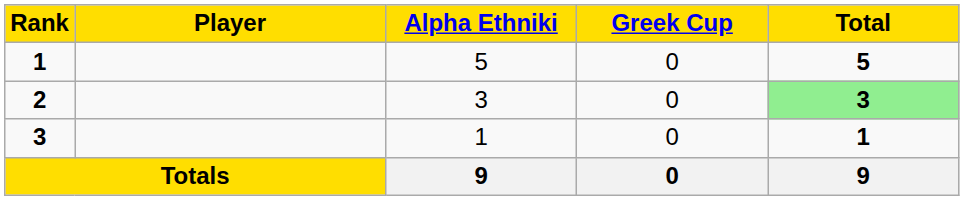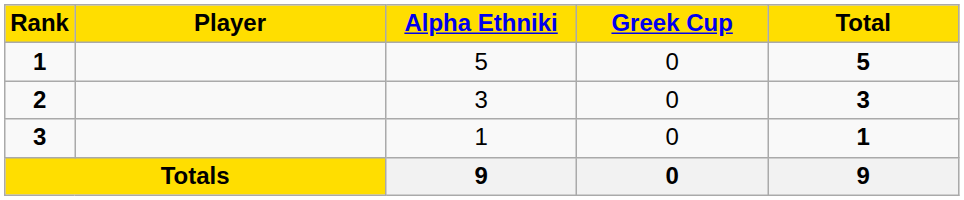2 | Total: lightgreen background -> no background
